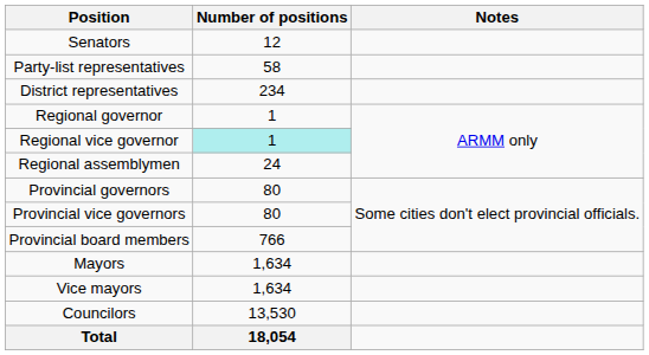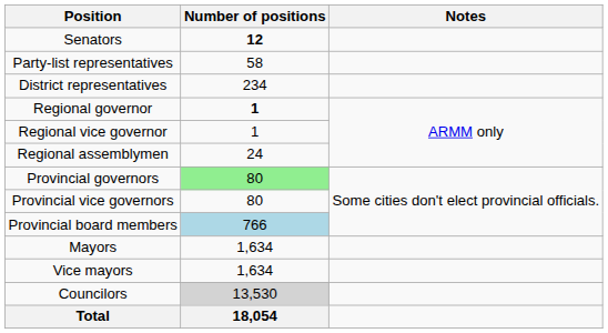Senators | Number of positions: normal -> bold
Regional governor | Number of positions: normal -> bold
Regional vice governor | Number of positions: paleturquoise background -> no background
Provincial governors | Number of positions: no background -> lightgreen background
Provincial board members | Number of positions: no background -> lightblue background
Councilors | Number of positions: no background -> lightgrey background
